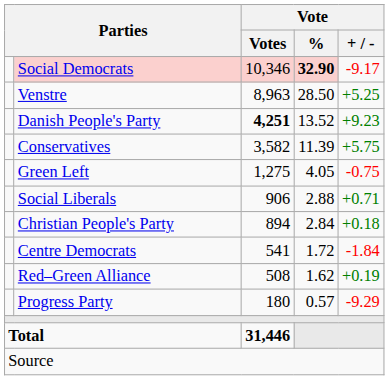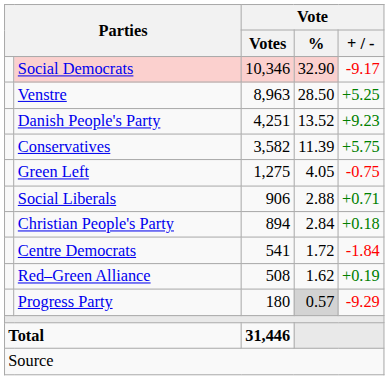Social Democrats | Vote / %: bold -> normal
Danish People's Party | Vote / Votes: bold -> normal
Progress Party | Vote / %: no background -> lightgrey background
